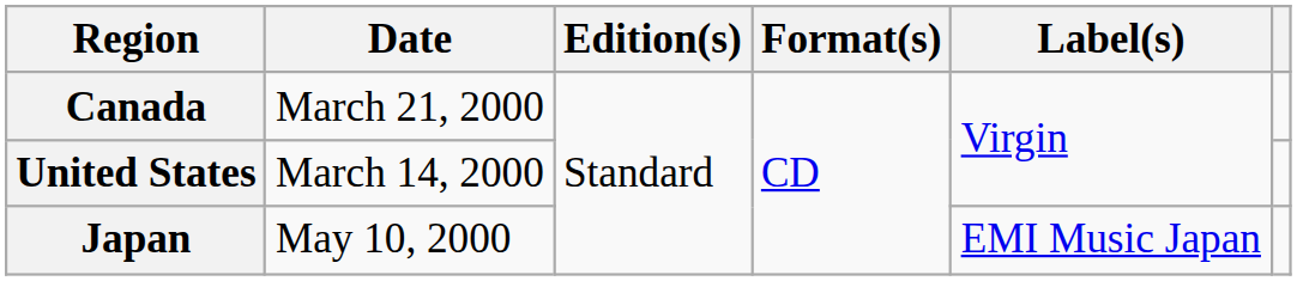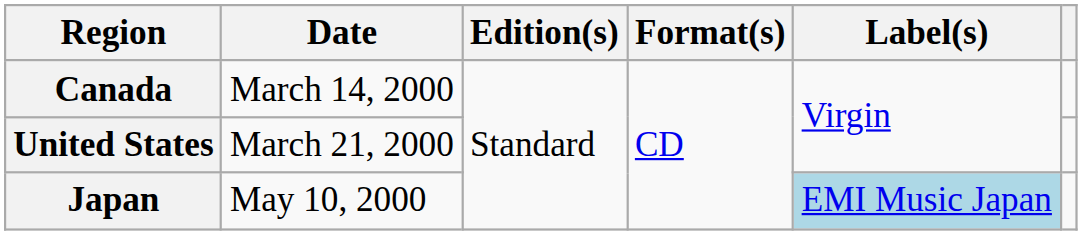Canada | Date: March 21, 2000 -> March 14, 2000
United States | Date: March 14, 2000 -> March 21, 2000
Japan | Label(s): no background -> lightblue background
